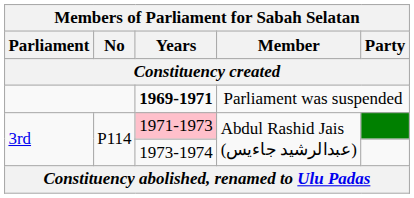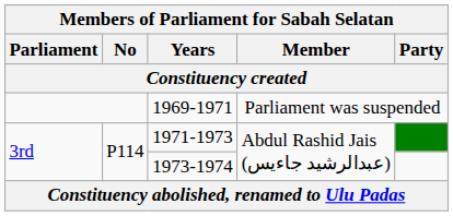1969-1971 | Years: bold -> normal
1971-1973 | Years: pink background -> no background
